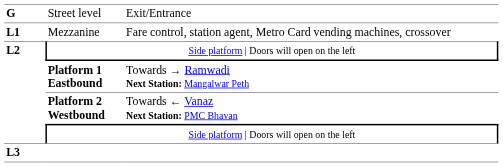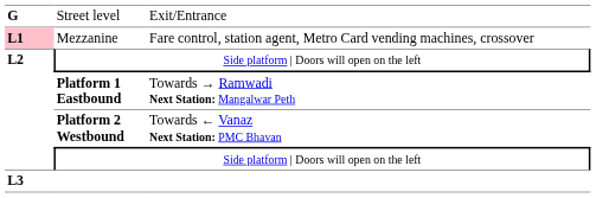Mezzanine | column 1: no background -> pink background
